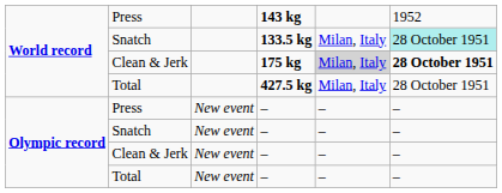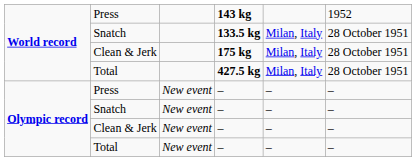Snatch / 133.5 kg | column 6: paleturquoise background -> no background
Clean & Jerk / 175 kg | column 5: lightgrey background -> no background
Clean & Jerk / 175 kg | column 6: bold -> normal
